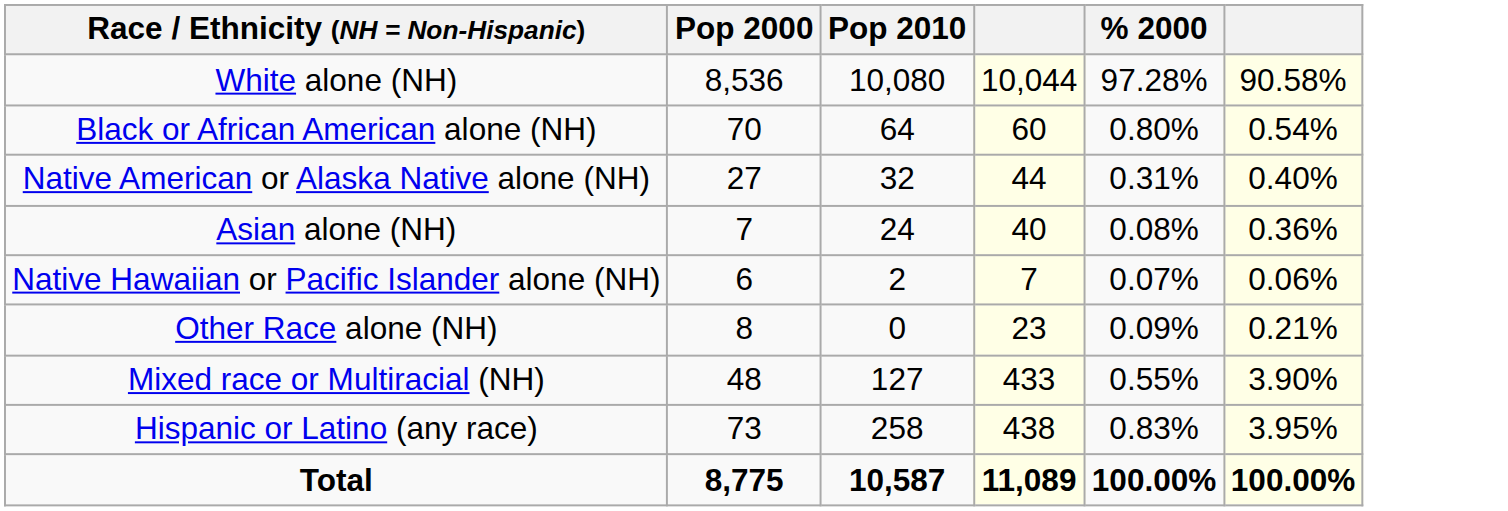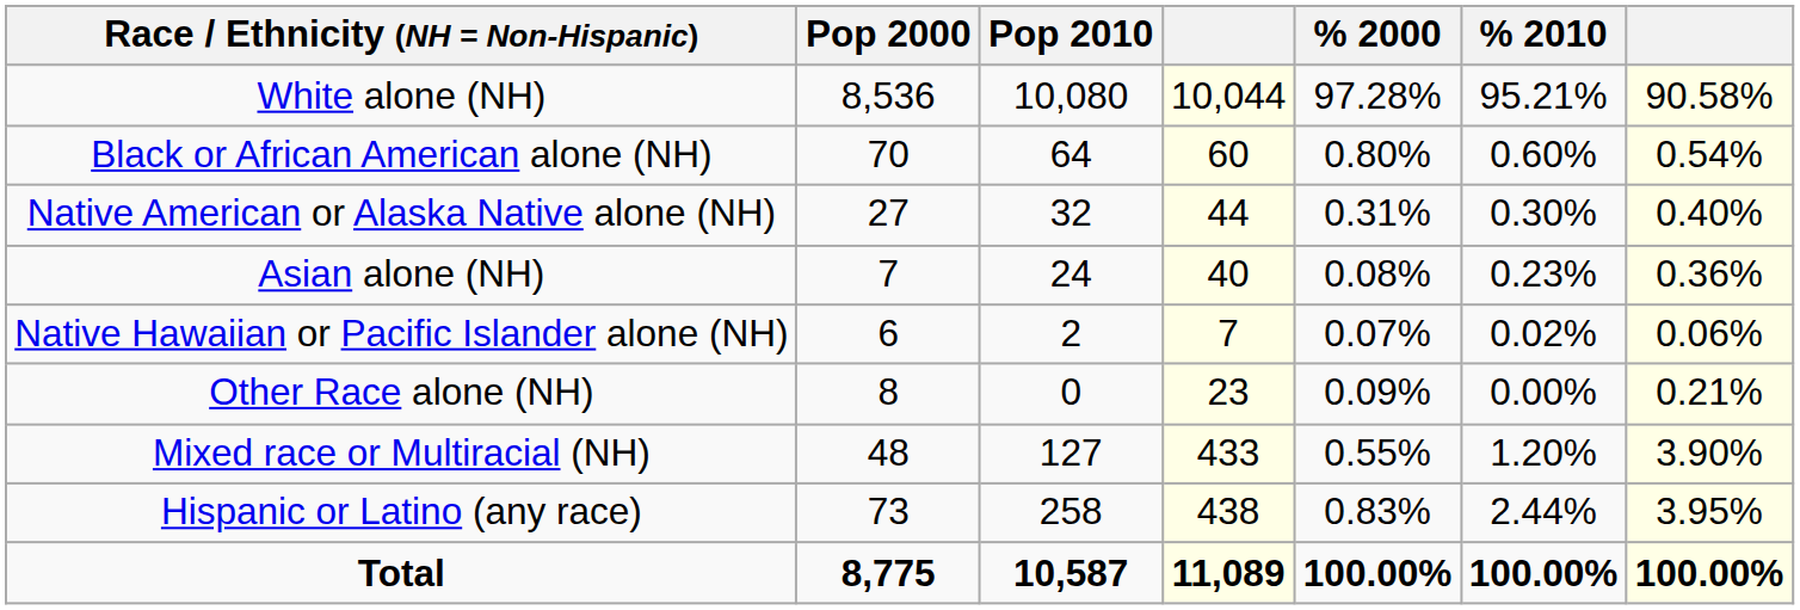+ column: % 2010 | 95.21% | 0.60% | 0.30% | 0.23% | 0.02% | 0.00% | 1.20% | 2.44% | 100.00%
